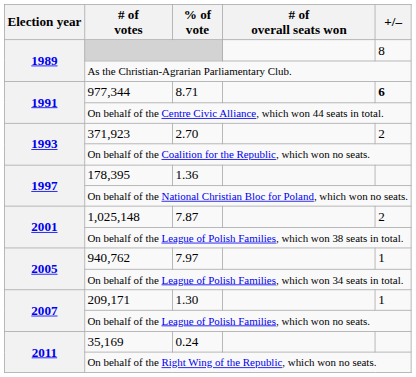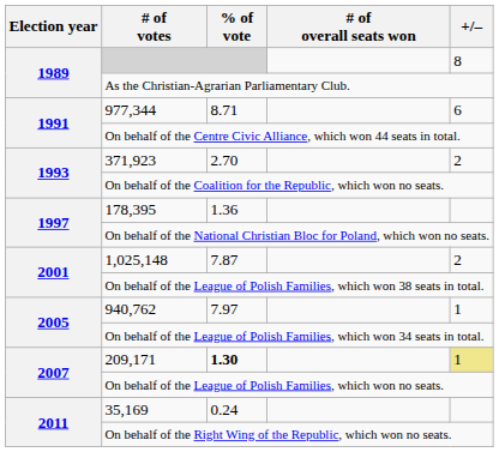977,344 | +/–: bold -> normal
209,171 | % of vote: normal -> bold
209,171 | +/–: no background -> khaki background
